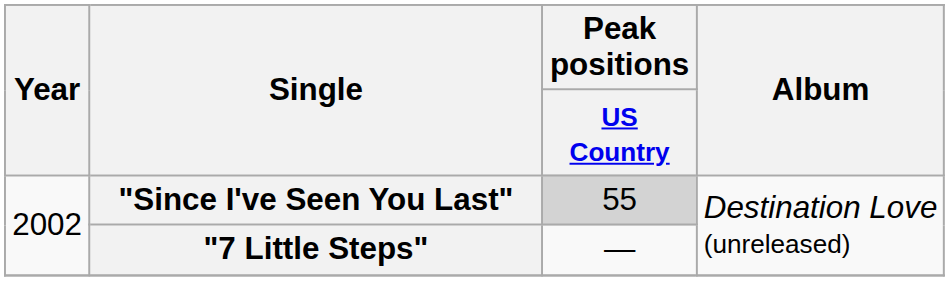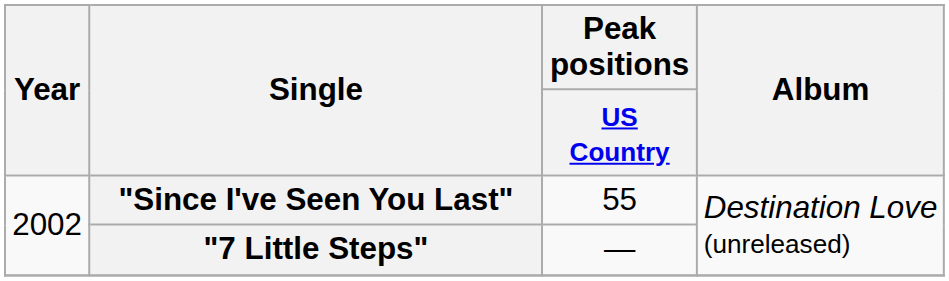"Since I've Seen You Last" | Peak positions / US Country: lightgrey background -> no background
